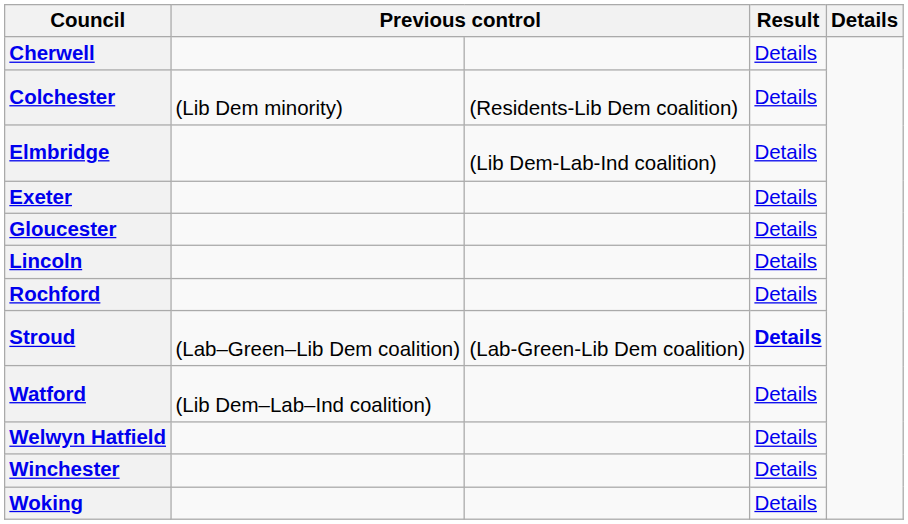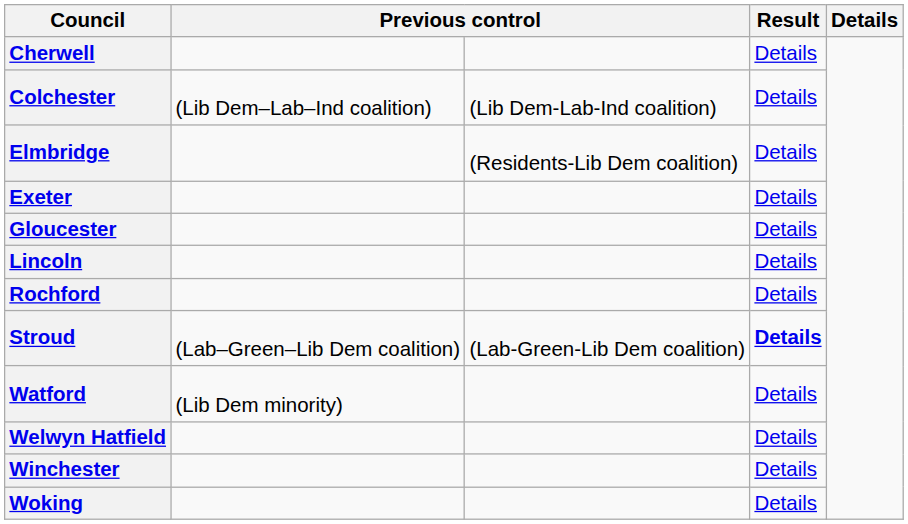Colchester | column 2: (Lib Dem minority) -> (Lib Dem–Lab–Ind coalition)
Colchester | column 3: (Residents-Lib Dem coalition) -> (Lib Dem-Lab-Ind coalition)
Elmbridge | column 3: (Lib Dem-Lab-Ind coalition) -> (Residents-Lib Dem coalition)
Watford | column 2: (Lib Dem–Lab–Ind coalition) -> (Lib Dem minority)
